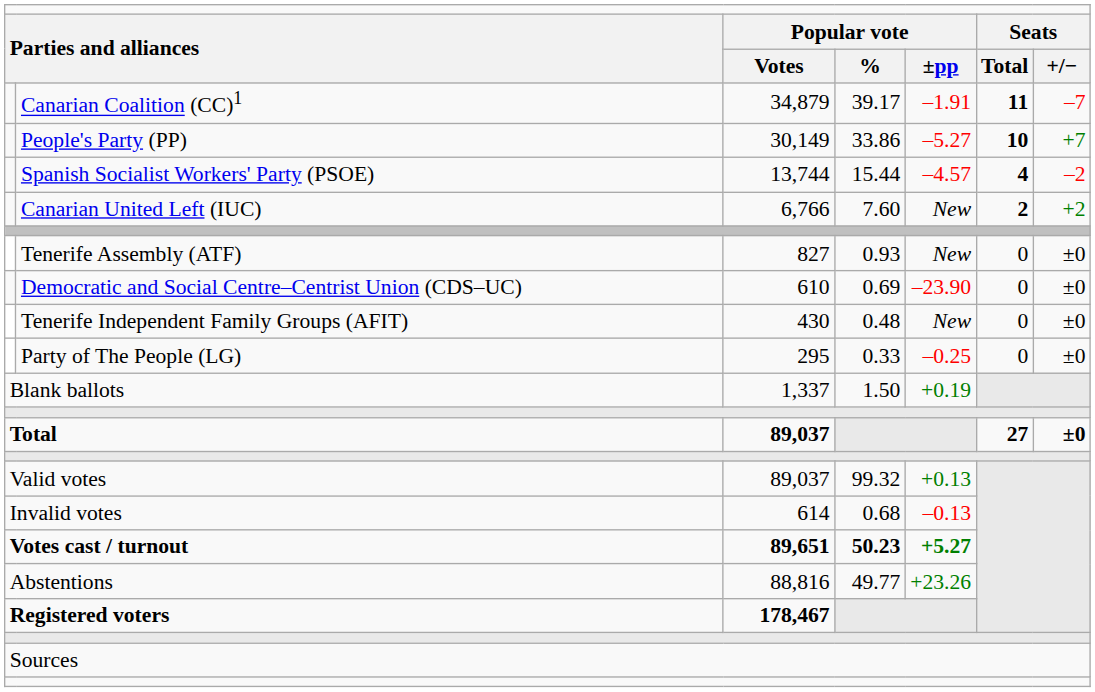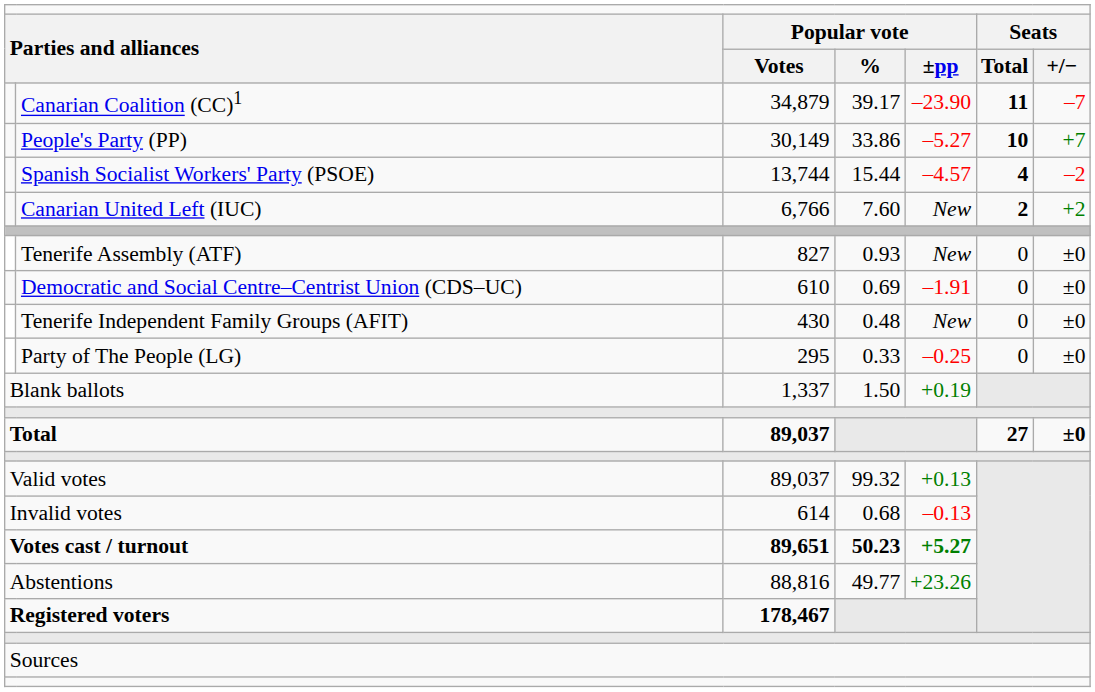Canarian Coalition (CC)1 | column 5: –1.91 -> –23.90
Democratic and Social Centre–Centrist Union (CDS–UC) | column 5: –23.90 -> –1.91
